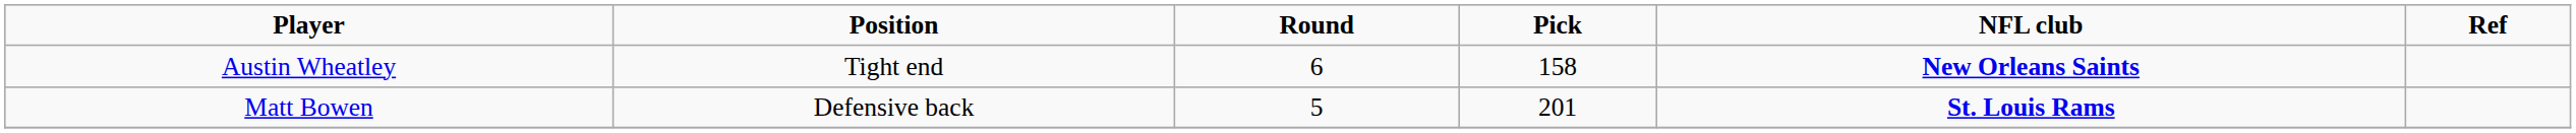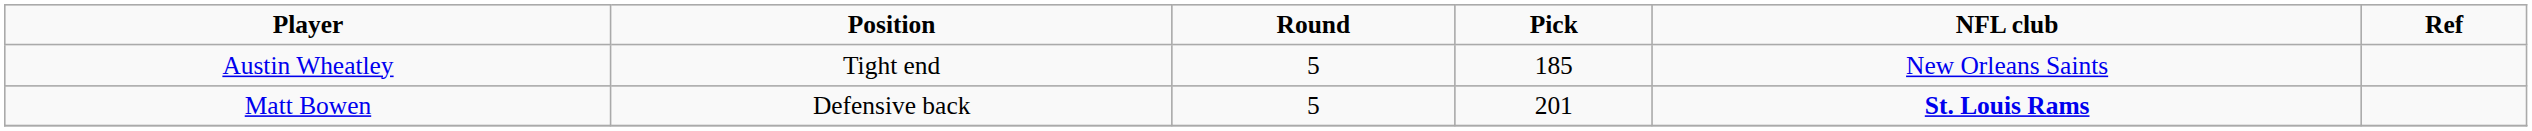Austin Wheatley | Round: 6 -> 5
Austin Wheatley | Pick: 158 -> 185
Austin Wheatley | NFL club: bold -> normal
